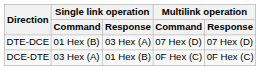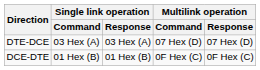DTE-DCE | Single link operation / Command: 01 Hex (B) -> 03 Hex (A)
DCE-DTE | Single link operation / Command: 03 Hex (A) -> 01 Hex (B)
